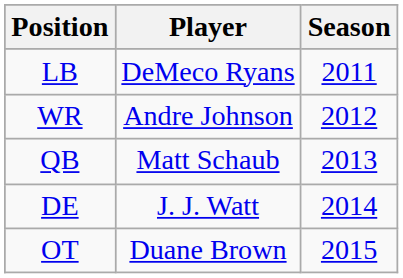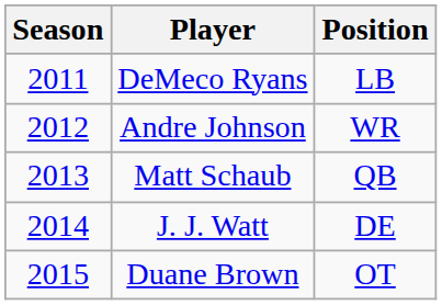columns swapped: Season <-> Position
